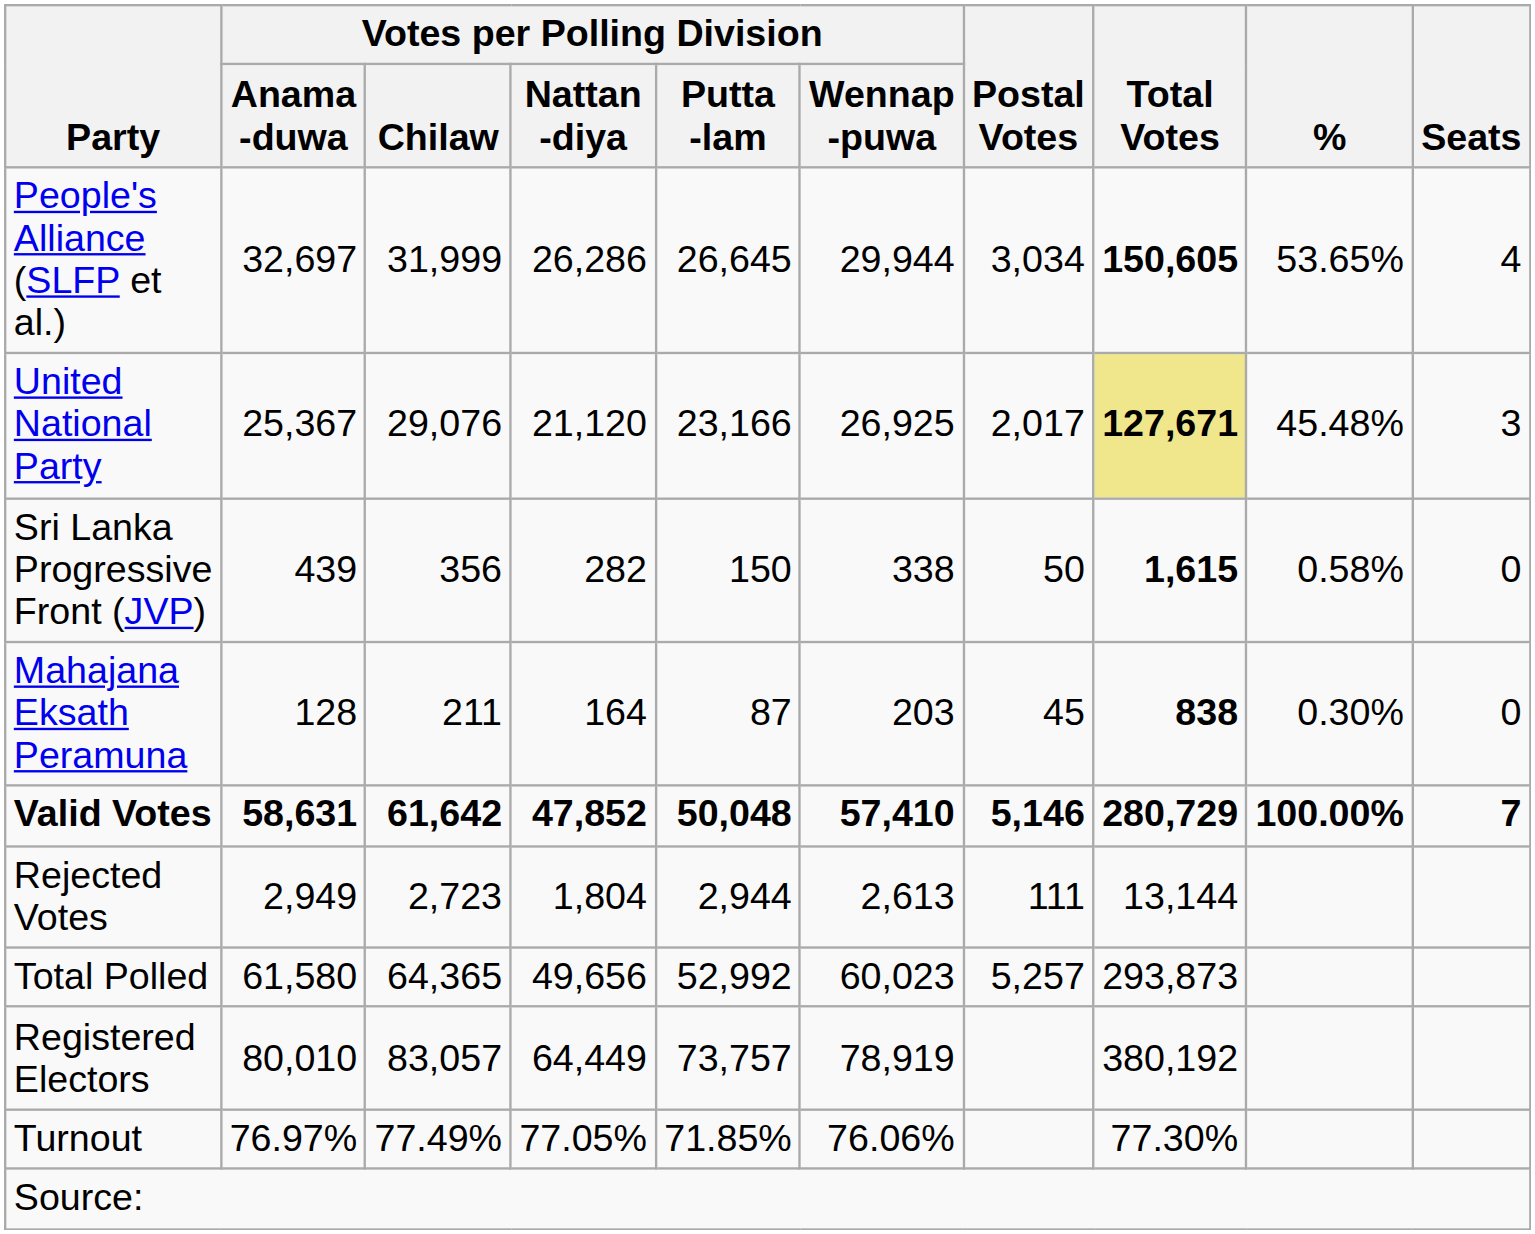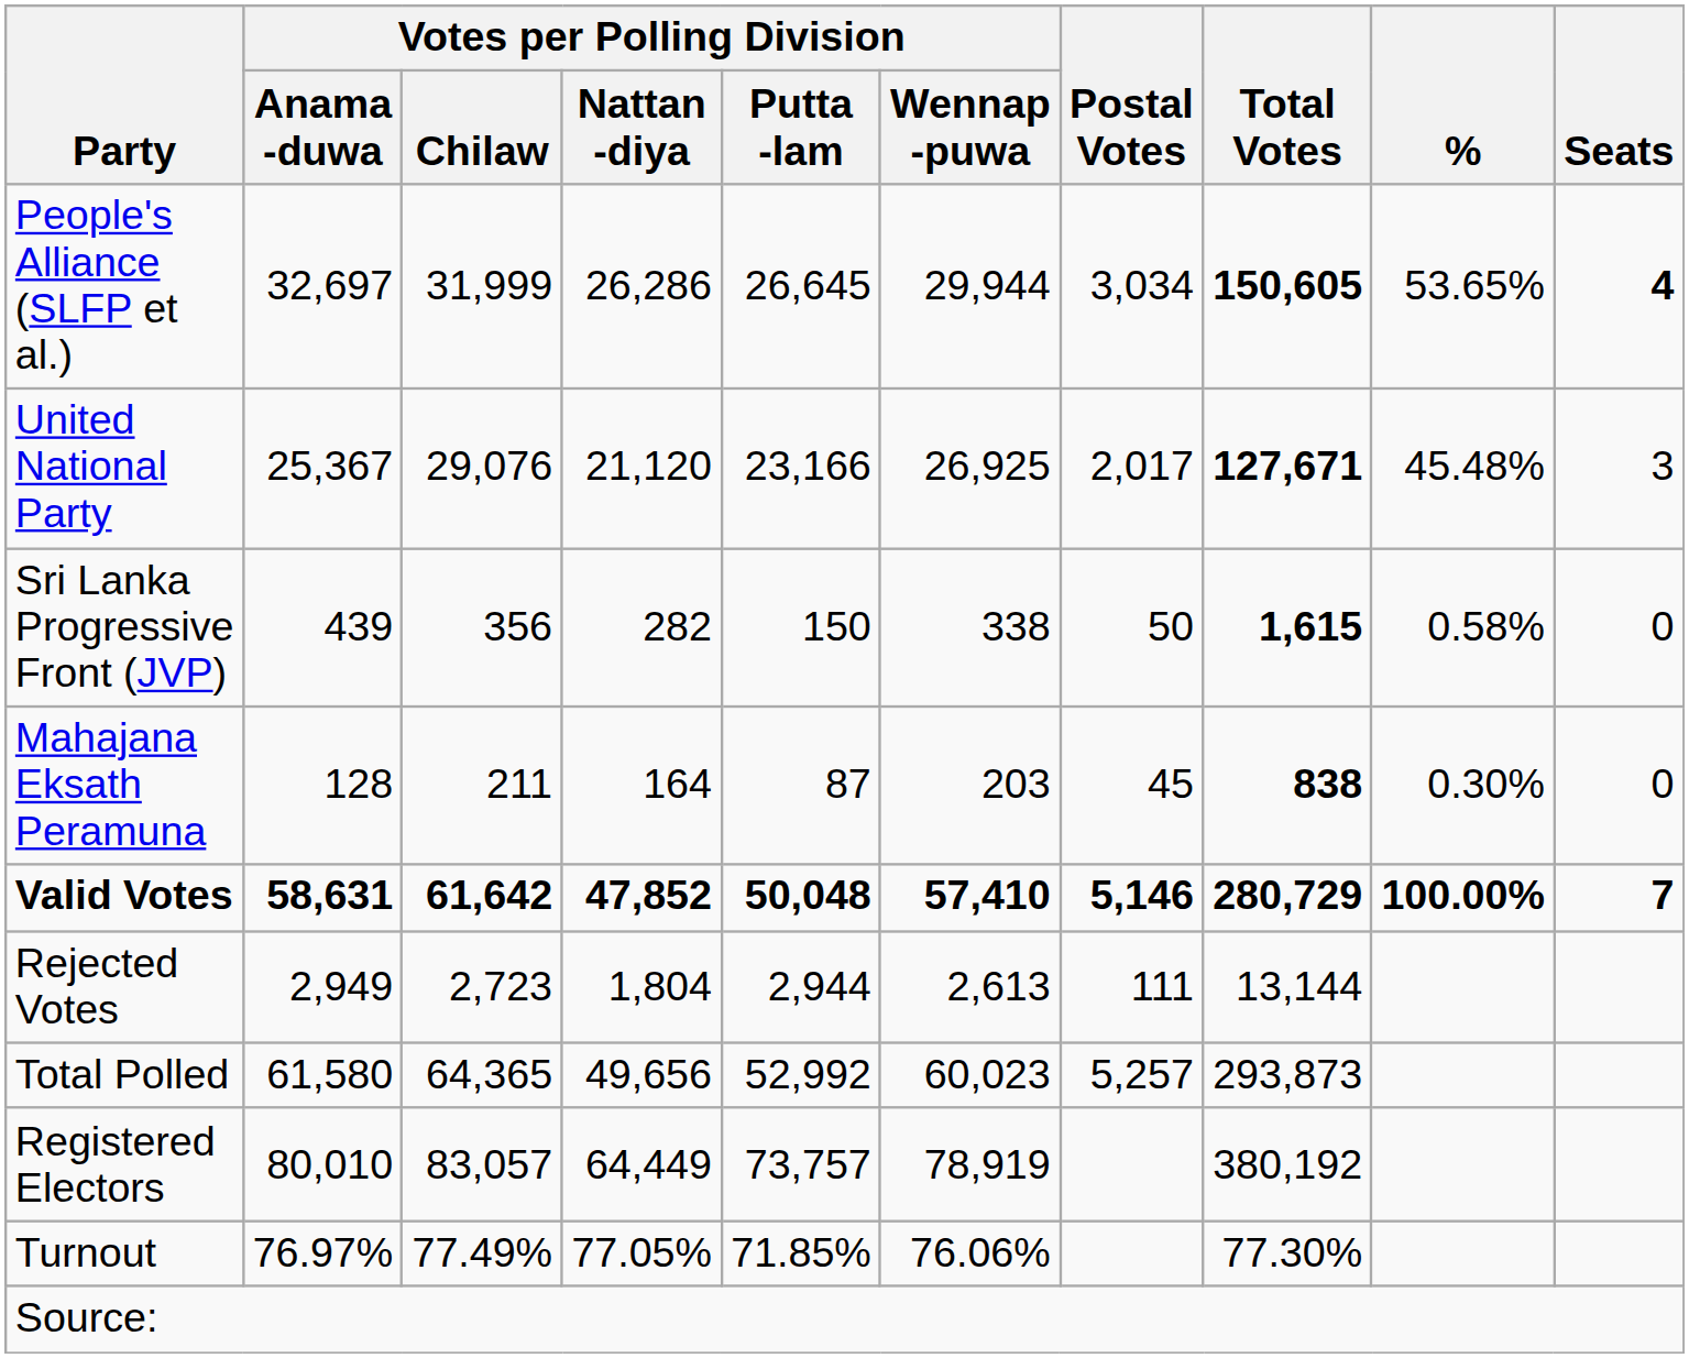People's Alliance (SLFP et al.) | Seats: normal -> bold
United National Party | Total Votes: khaki background -> no background
